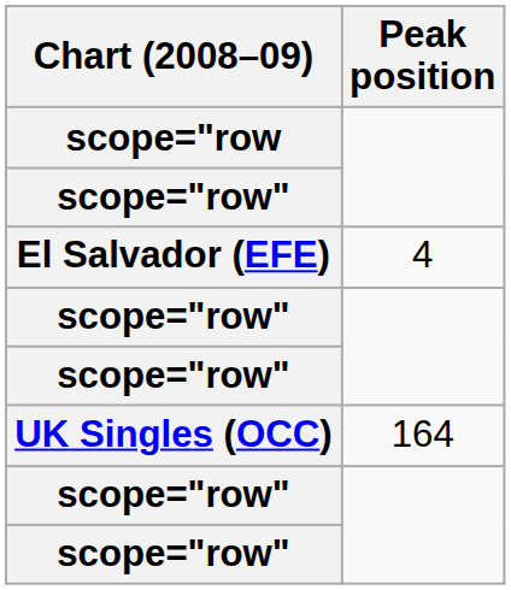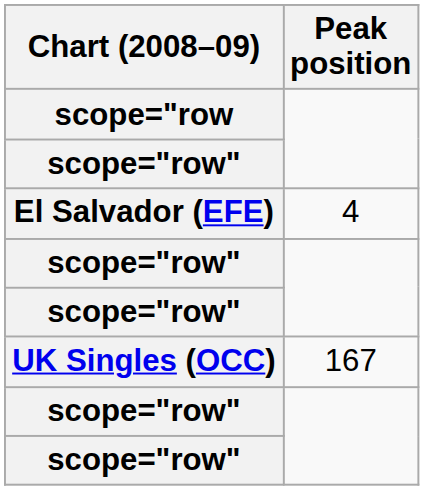UK Singles (OCC) | Peak position: 164 -> 167
